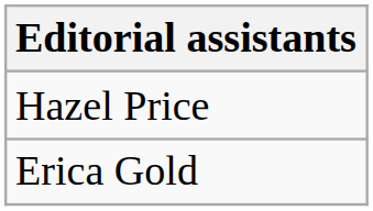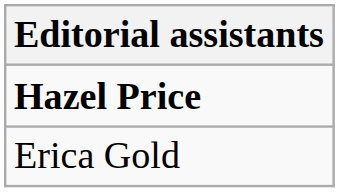row 2 | column 1: normal -> bold
